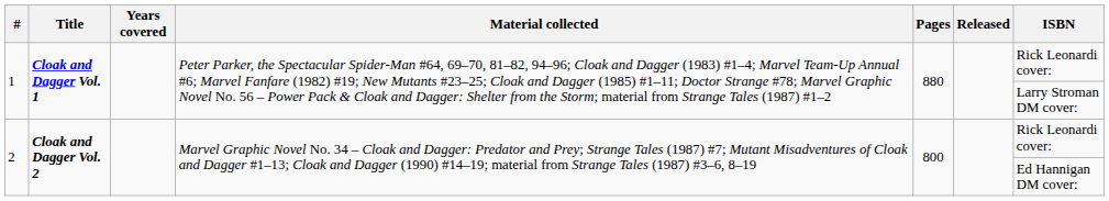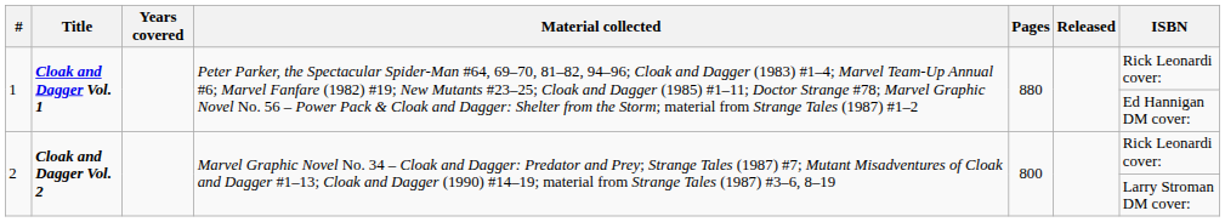row 3 | ISBN: Larry Stroman DM cover: -> Ed Hannigan DM cover:
row 5 | ISBN: Ed Hannigan DM cover: -> Larry Stroman DM cover:
